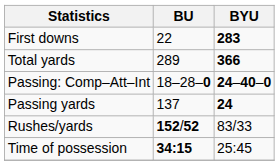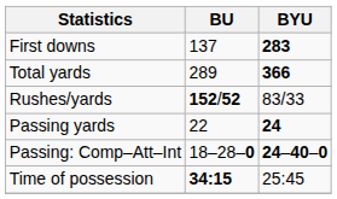First downs | BU: 22 -> 137
rows swapped: Rushes/yards <-> Passing: Comp–Att–Int
Passing yards | BU: 137 -> 22
